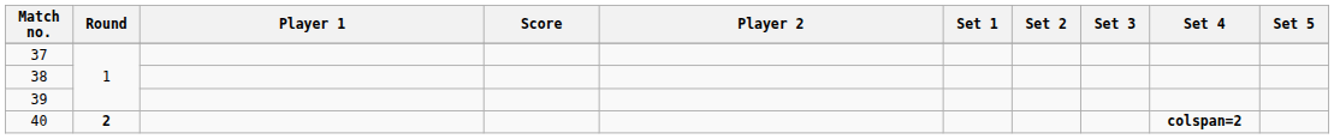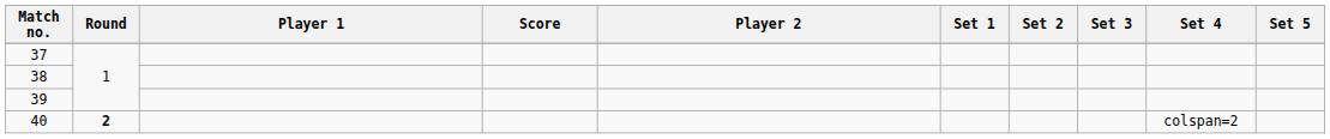40 | Set 4: bold -> normal
